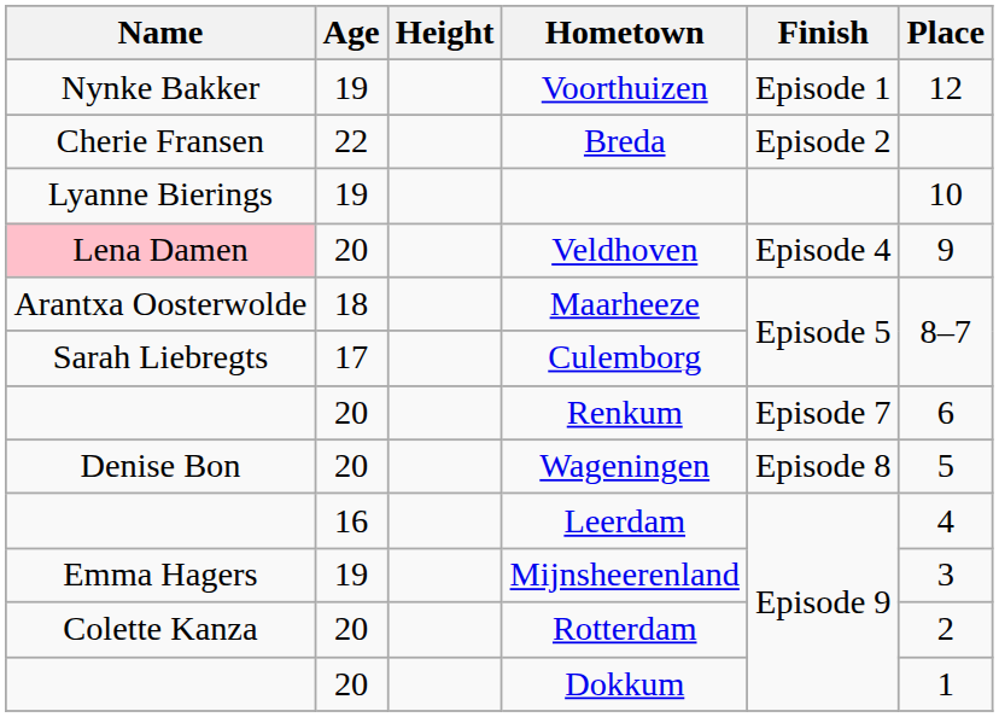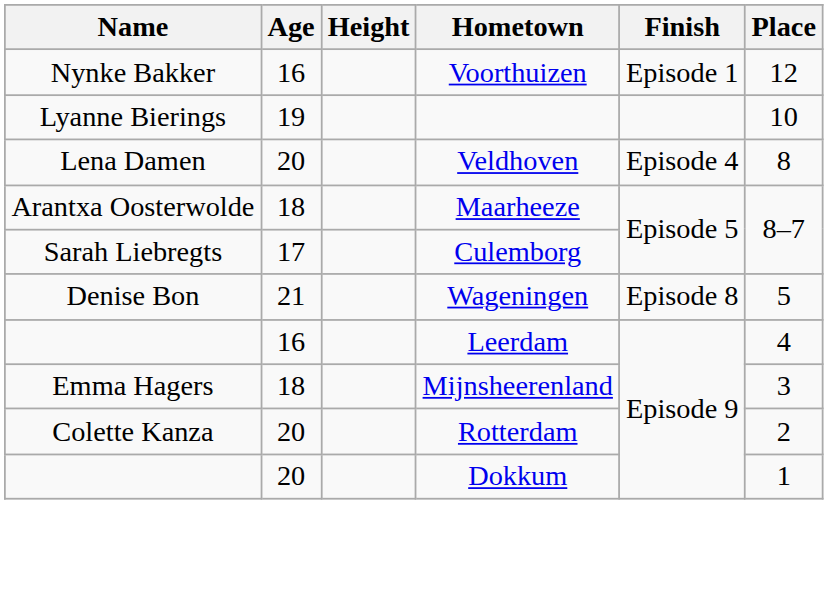Voorthuizen | Age: 19 -> 16
- row: Cherie Fransen | 22 | Breda | Episode 2
Veldhoven | Name: pink background -> no background
Veldhoven | Place: 9 -> 8
- row: 20 | Renkum | Episode 7 | 6
Wageningen | Age: 20 -> 21
Mijnsheerenland | Age: 19 -> 18
